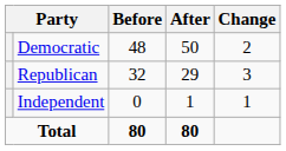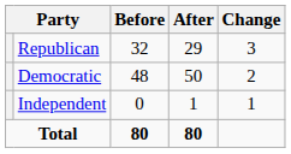rows swapped: Democratic <-> Republican
